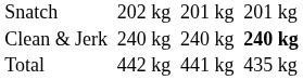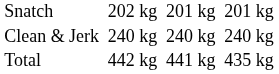Clean & Jerk | column 4: bold -> normal
